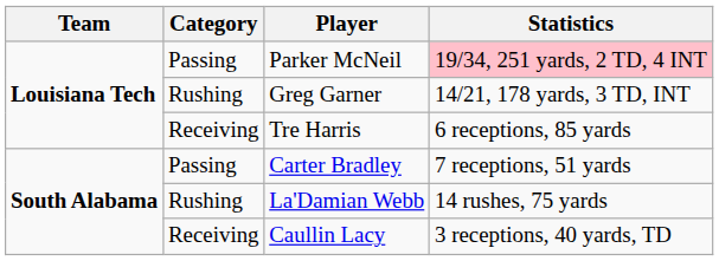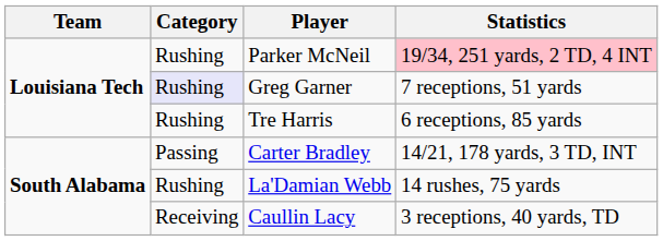Parker McNeil | Category: Passing -> Rushing
Greg Garner | Category: no background -> lavender background
Greg Garner | Statistics: 14/21, 178 yards, 3 TD, INT -> 7 receptions, 51 yards
Tre Harris | Category: Receiving -> Rushing
Carter Bradley | Statistics: 7 receptions, 51 yards -> 14/21, 178 yards, 3 TD, INT
